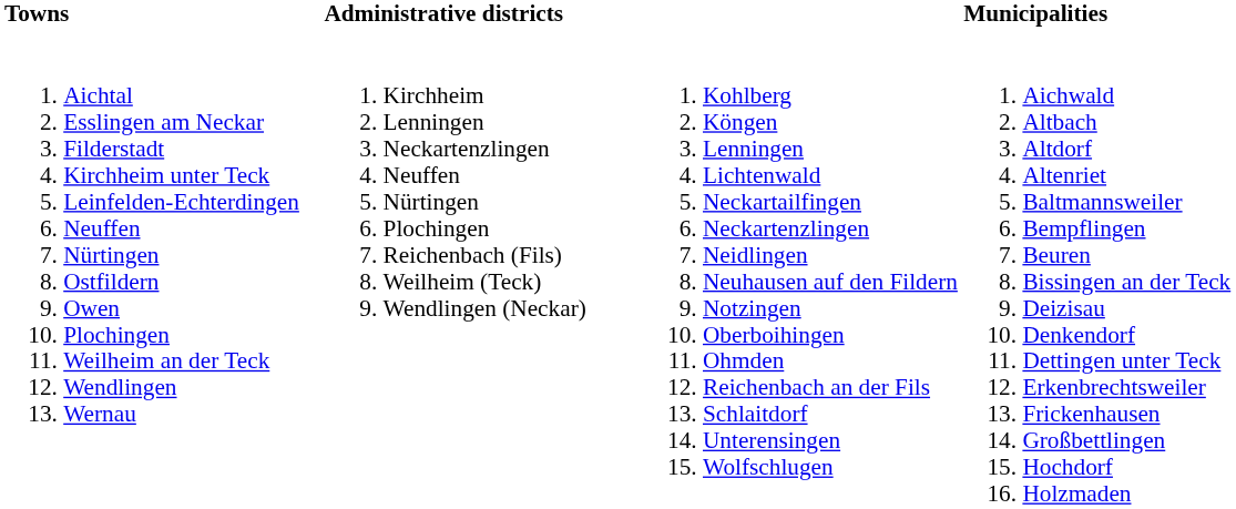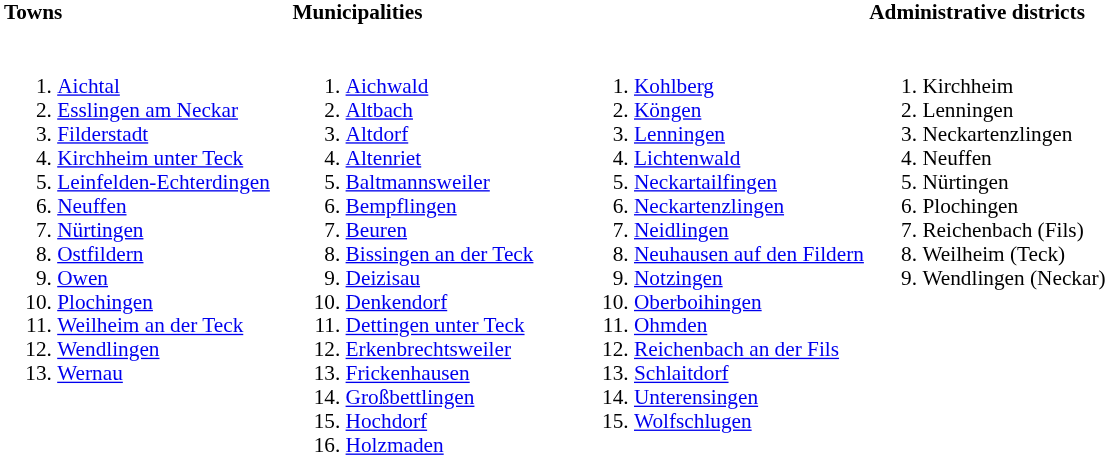columns swapped: Municipalities <-> Administrative districts
